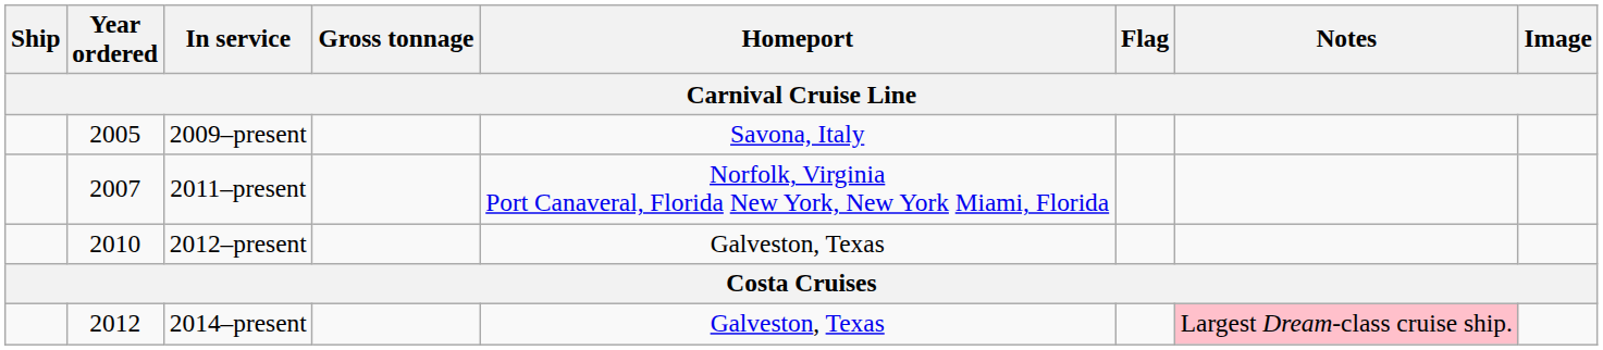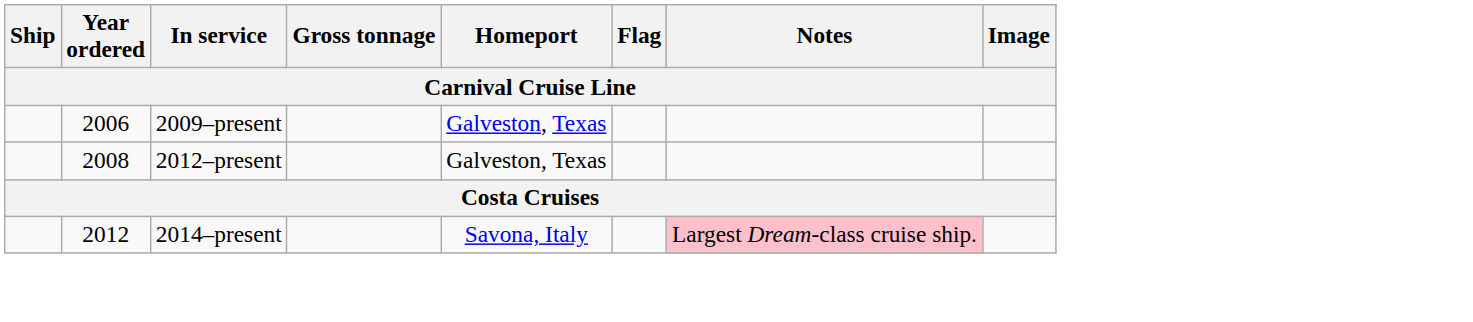2009–present | Year ordered: 2005 -> 2006
2009–present | Homeport: Savona, Italy -> Galveston, Texas
- row: 2007 | 2011–present | Norfolk, Virginia Port Canaveral, Florida New York, New York Miami, Florida
2012–present | Year ordered: 2010 -> 2008
2014–present | Homeport: Galveston, Texas -> Savona, Italy
